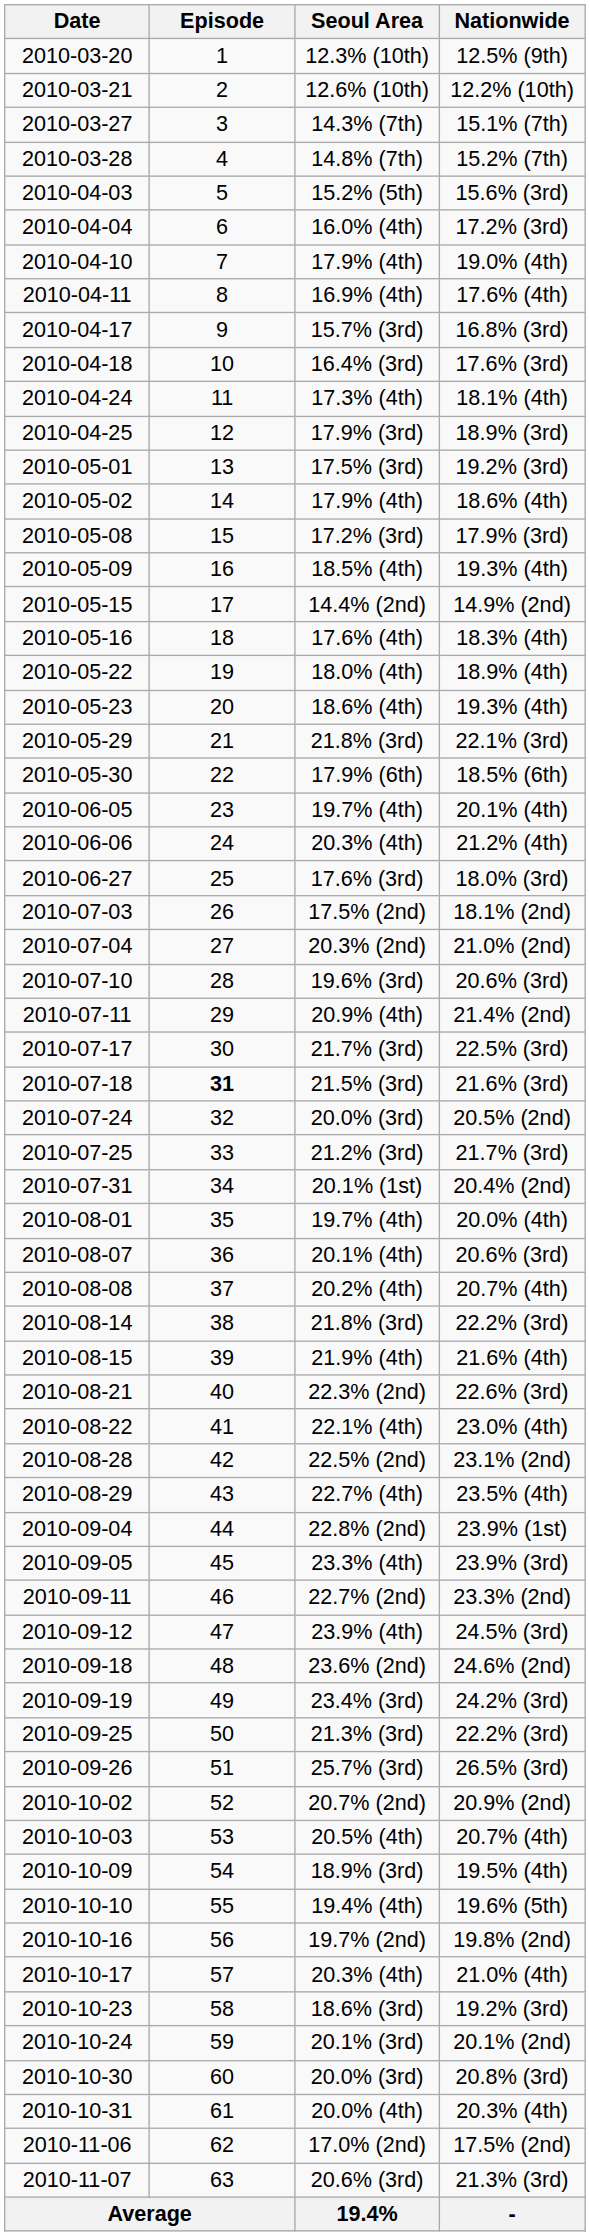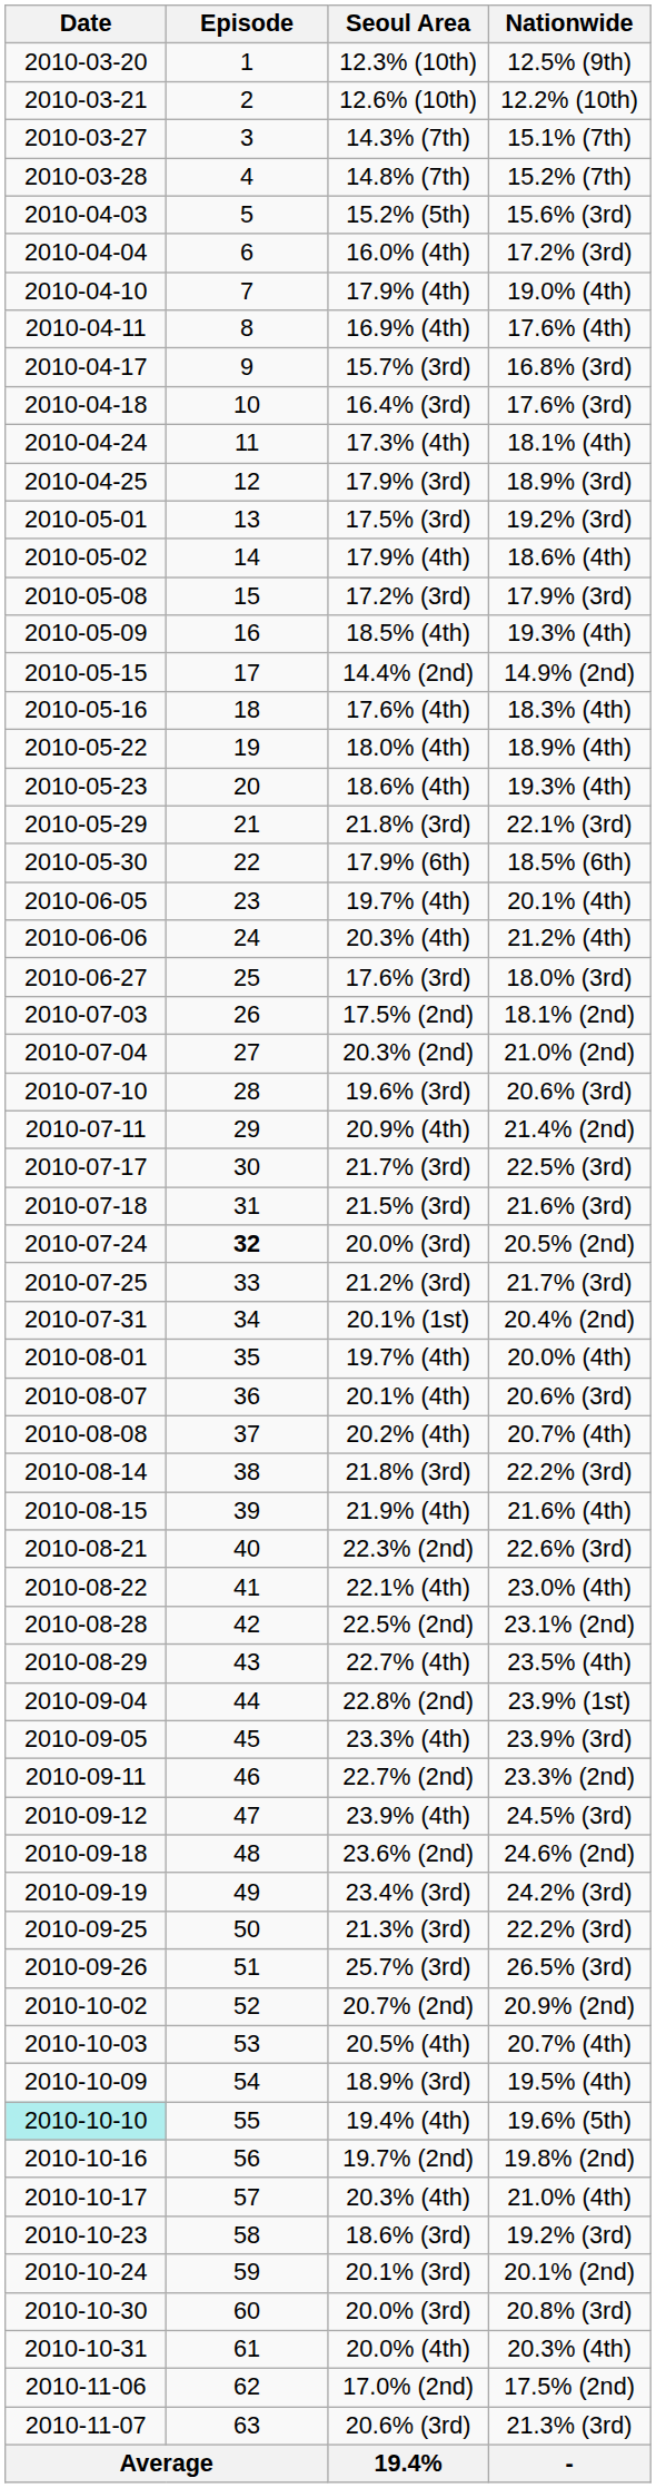21.5% (3rd) | Episode: bold -> normal
20.0% (3rd) / 20.5% (2nd) | Episode: normal -> bold
19.4% (4th) | Date: no background -> paleturquoise background
